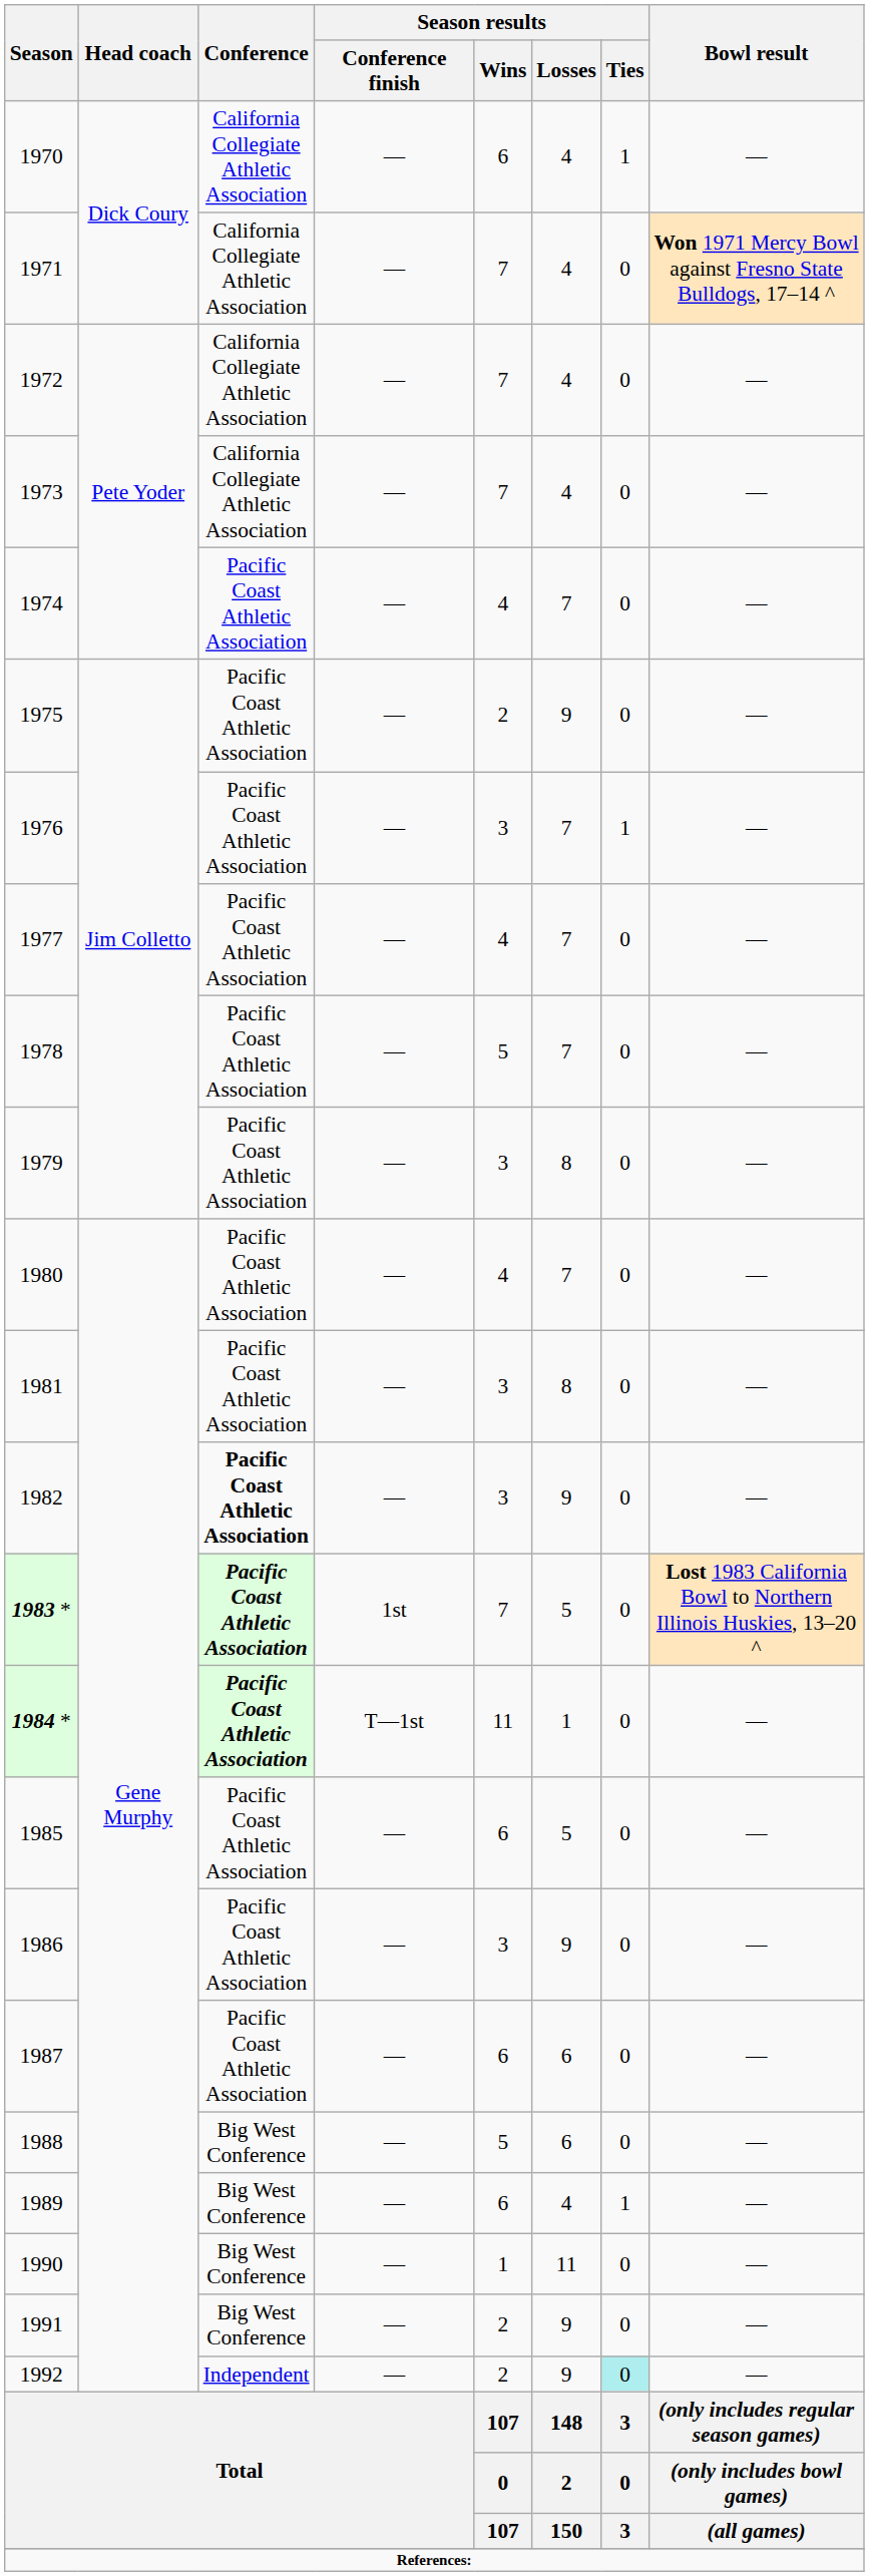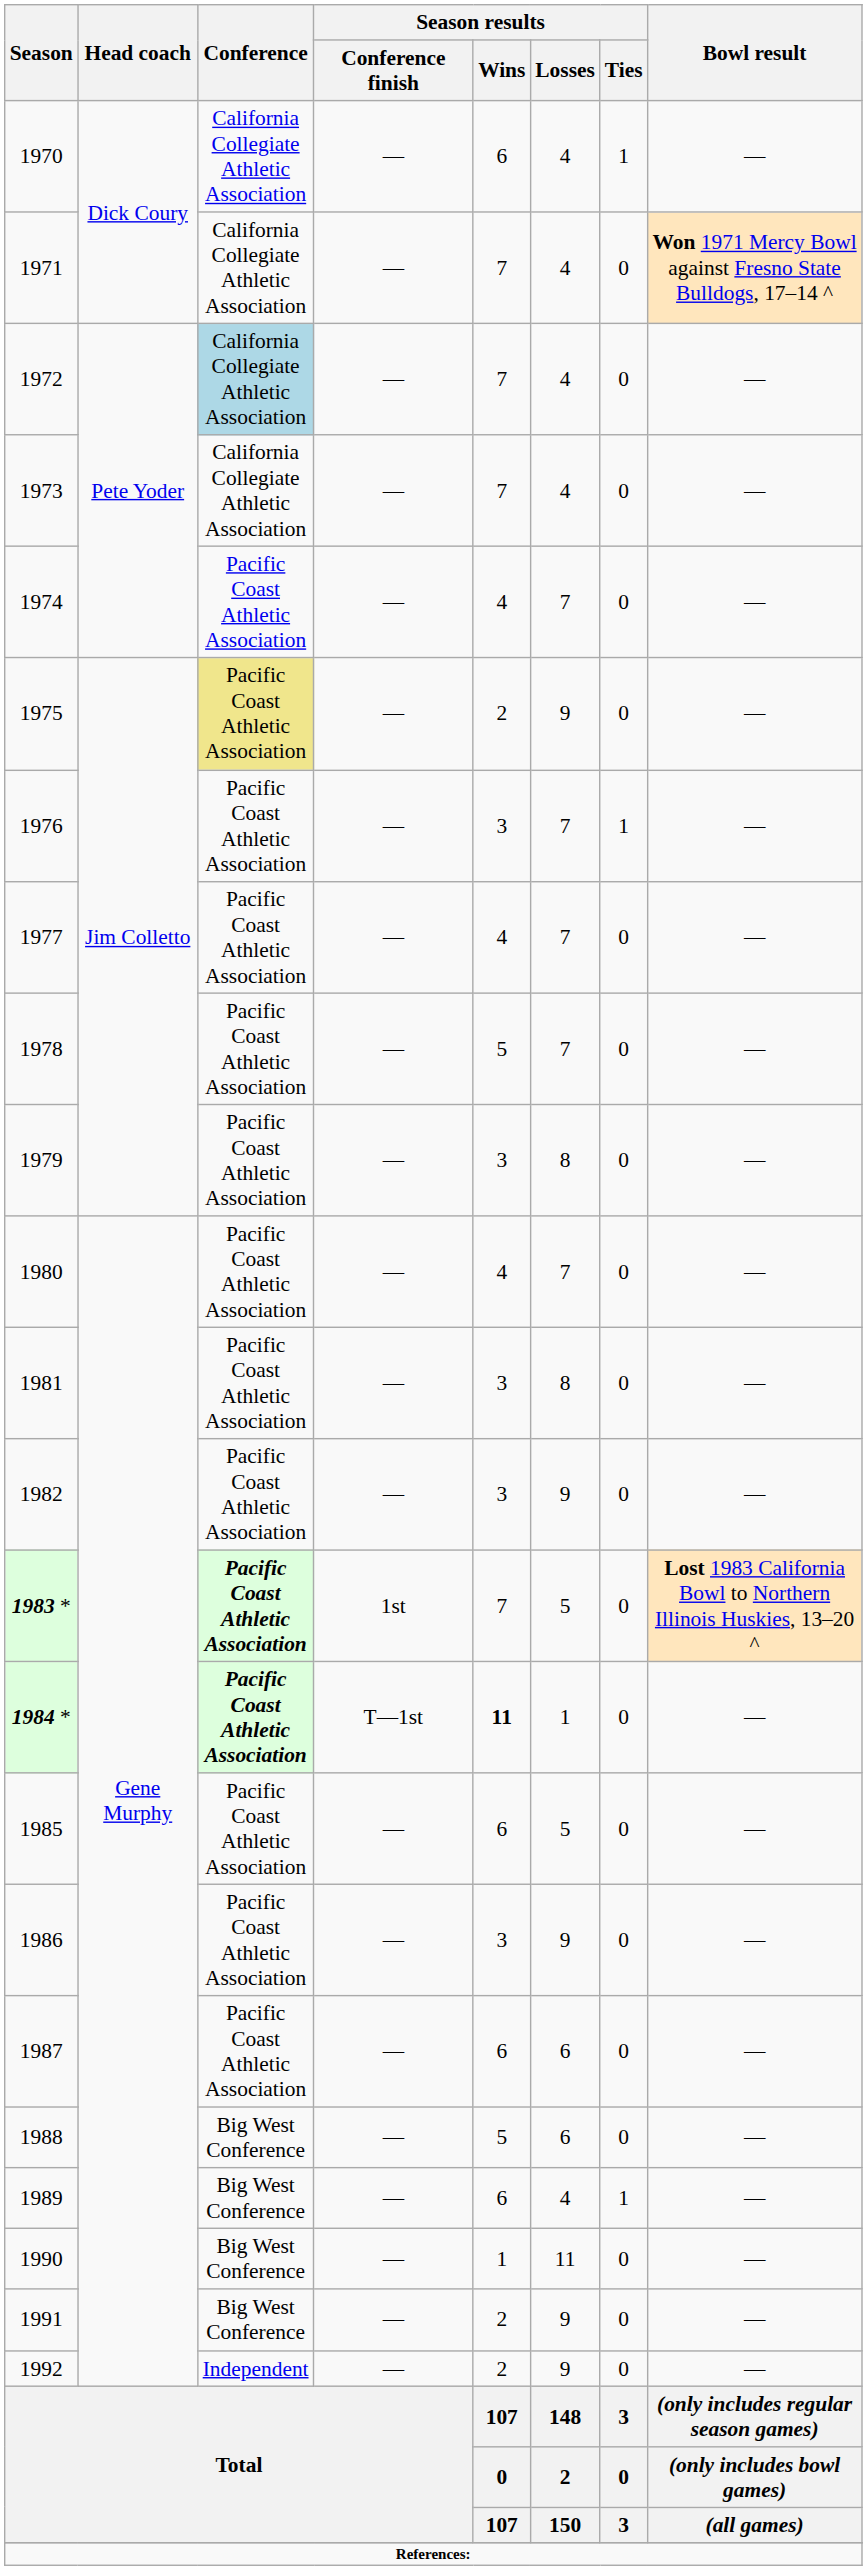1972 | Conference: no background -> lightblue background
1975 | Conference: no background -> khaki background
1982 | Conference: bold -> normal
1984 * | Season results / Wins: normal -> bold
1992 | Season results / Ties: paleturquoise background -> no background
